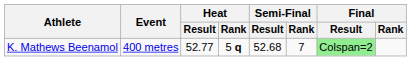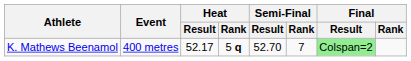K. Mathews Beenamol | Heat / Result: 52.77 -> 52.17
K. Mathews Beenamol | Semi-Final / Result: 52.68 -> 52.70
